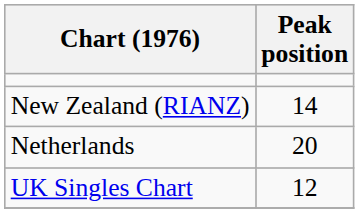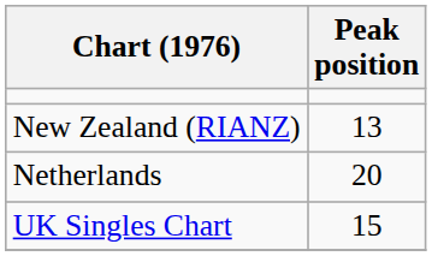row 3 | Peak position: 14 -> 13
row 5 | Peak position: 12 -> 15
